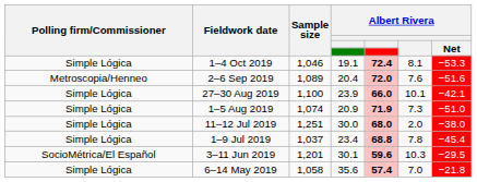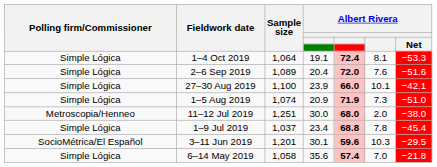1–4 Oct 2019 | Sample size: 1,046 -> 1,064
2–6 Sep 2019 | Polling firm/Commissioner: Metroscopia/Henneo -> Simple Lógica
11–12 Jul 2019 | Polling firm/Commissioner: Simple Lógica -> Metroscopia/Henneo
